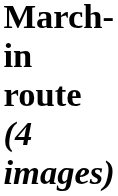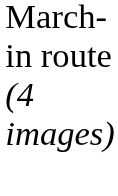row 1 | column 1: bold -> normal
